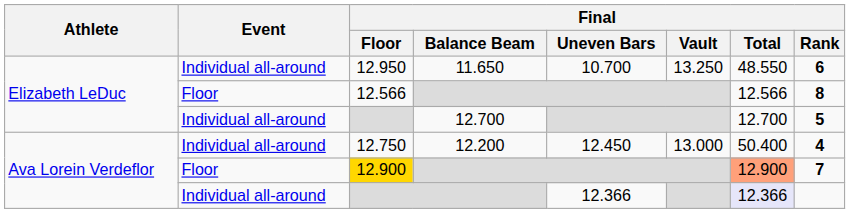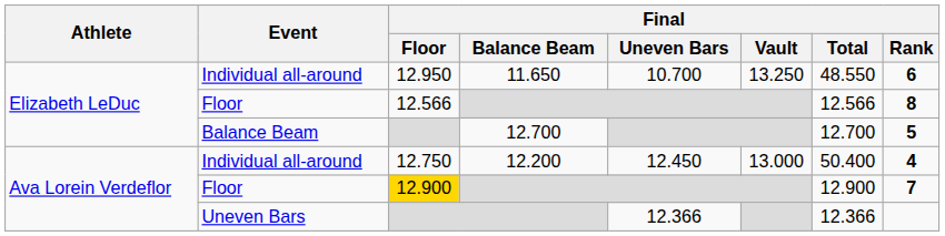row 5 | Event: Individual all-around -> Balance Beam
row 7 | Final / Total: lightsalmon background -> no background
row 8 | Event: Individual all-around -> Uneven Bars
row 8 | Final / Total: lavender background -> no background
